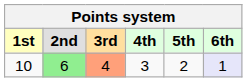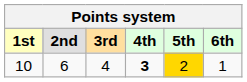10 | 2nd: lightgreen background -> no background
10 | 3rd: lightsalmon background -> no background
10 | 4th: normal -> bold
10 | 5th: no background -> gold background
10 | 6th: lavender background -> no background
